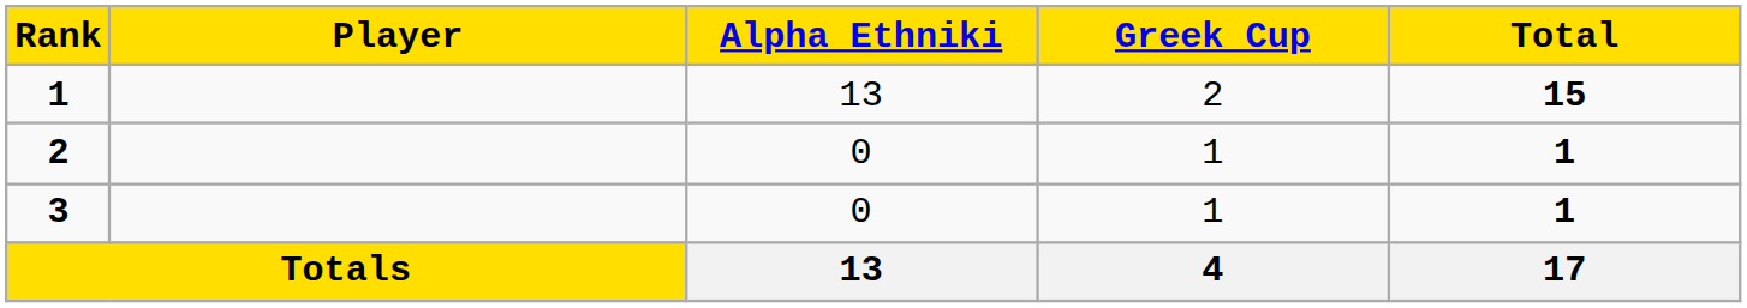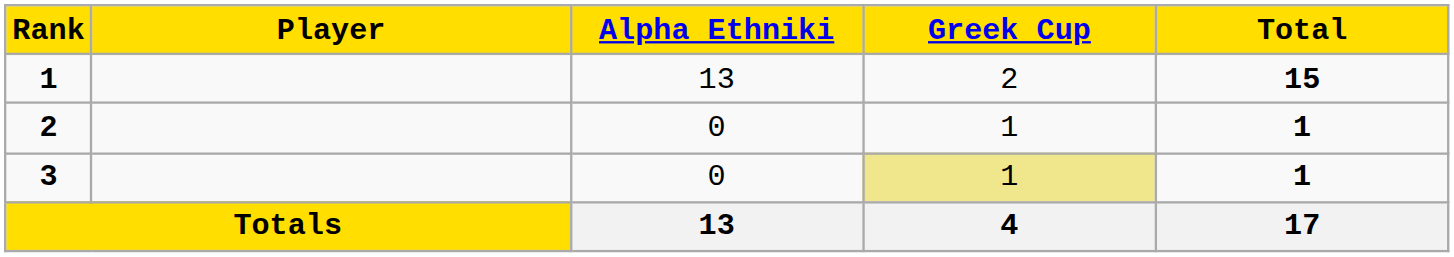3 | Greek Cup: no background -> khaki background
